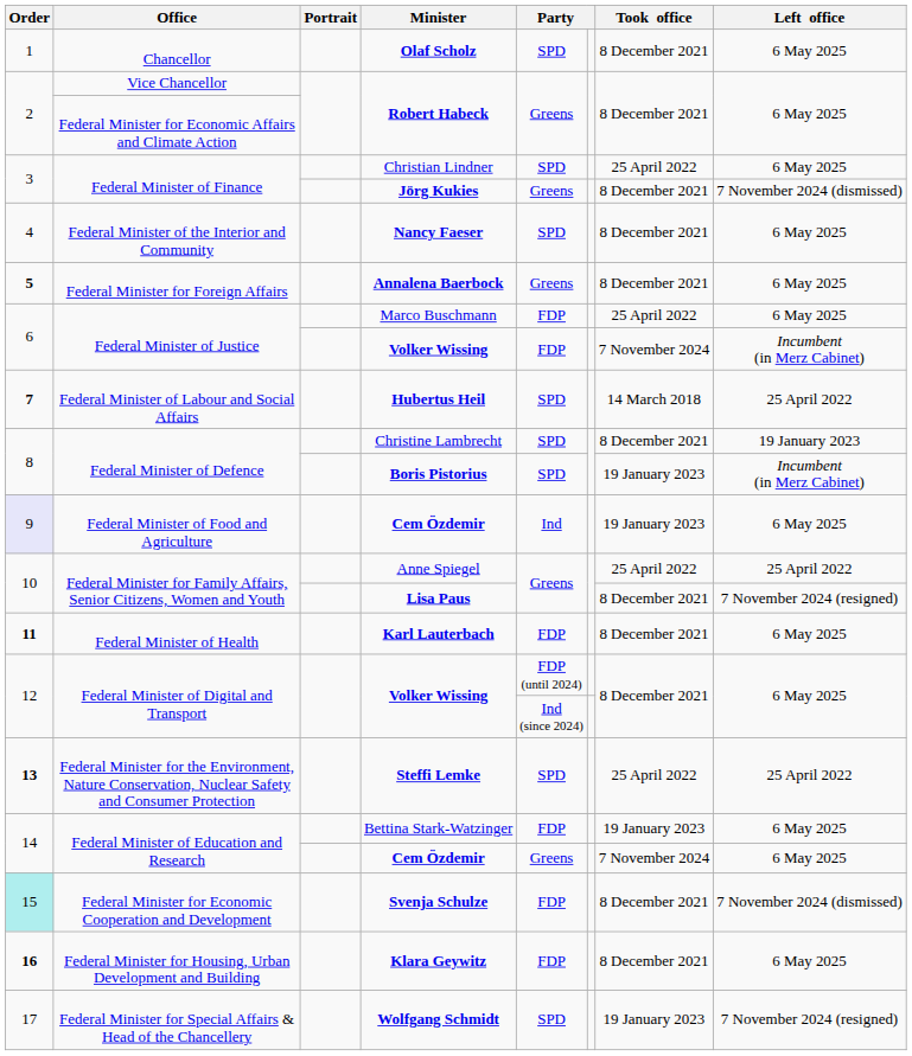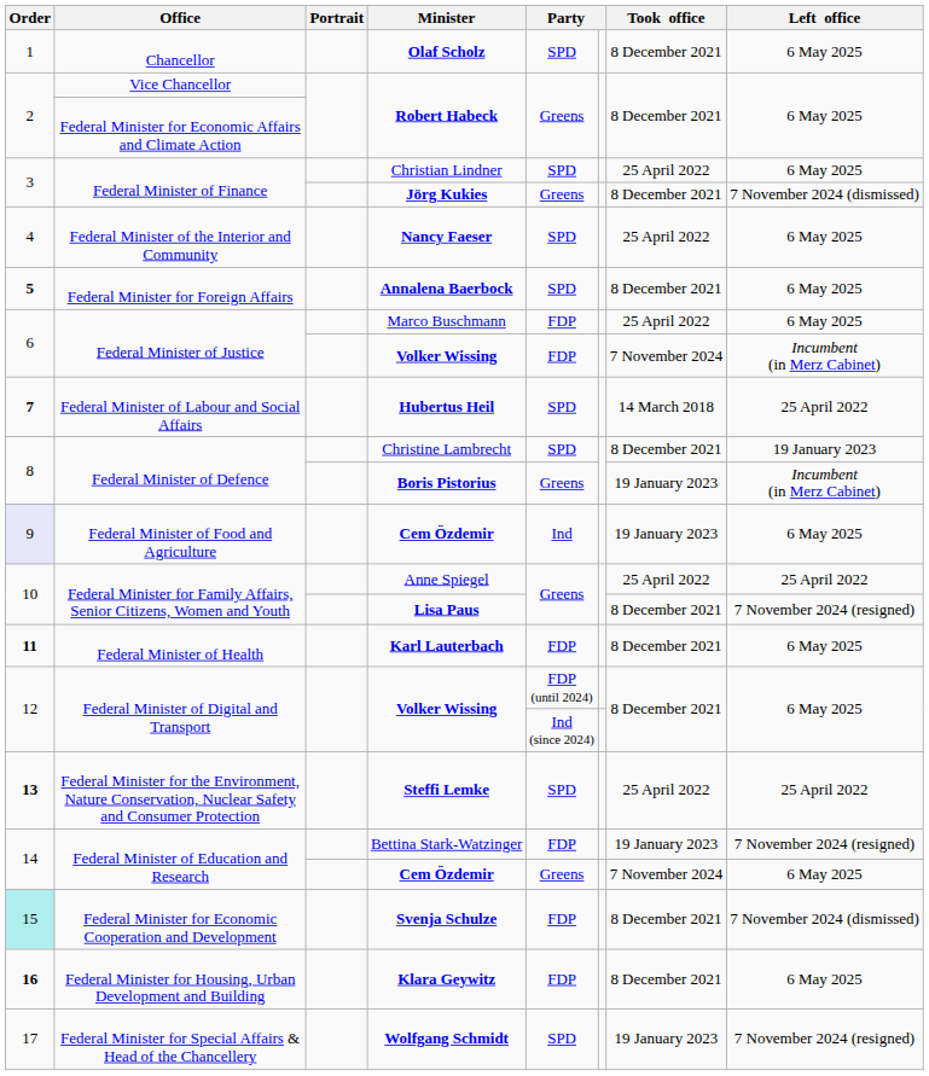Nancy Faeser | Took office: 8 December 2021 -> 25 April 2022
Annalena Baerbock | column 5: Greens -> SPD
Boris Pistorius | column 5: SPD -> Greens
Bettina Stark-Watzinger | Left office: 6 May 2025 -> 7 November 2024 (resigned)
